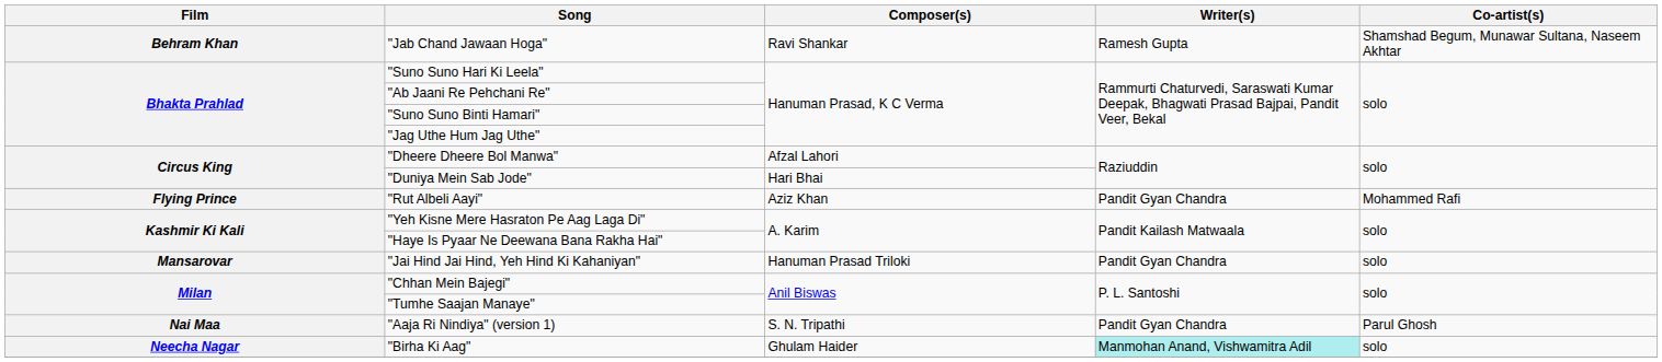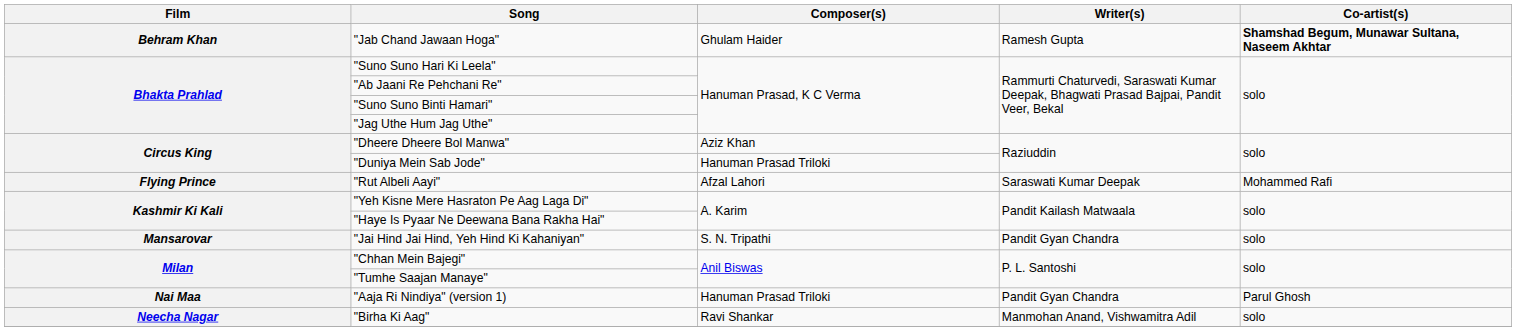"Jab Chand Jawaan Hoga" | Composer(s): Ravi Shankar -> Ghulam Haider
"Jab Chand Jawaan Hoga" | Co-artist(s): normal -> bold
"Dheere Dheere Bol Manwa" | Composer(s): Afzal Lahori -> Aziz Khan
"Duniya Mein Sab Jode" | Composer(s): Hari Bhai -> Hanuman Prasad Triloki
"Rut Albeli Aayi" | Composer(s): Aziz Khan -> Afzal Lahori
"Rut Albeli Aayi" | Writer(s): Pandit Gyan Chandra -> Saraswati Kumar Deepak
"Jai Hind Jai Hind, Yeh Hind Ki Kahaniyan" | Composer(s): Hanuman Prasad Triloki -> S. N. Tripathi
"Aaja Ri Nindiya" (version 1) | Composer(s): S. N. Tripathi -> Hanuman Prasad Triloki
"Birha Ki Aag" | Composer(s): Ghulam Haider -> Ravi Shankar
"Birha Ki Aag" | Writer(s): paleturquoise background -> no background
